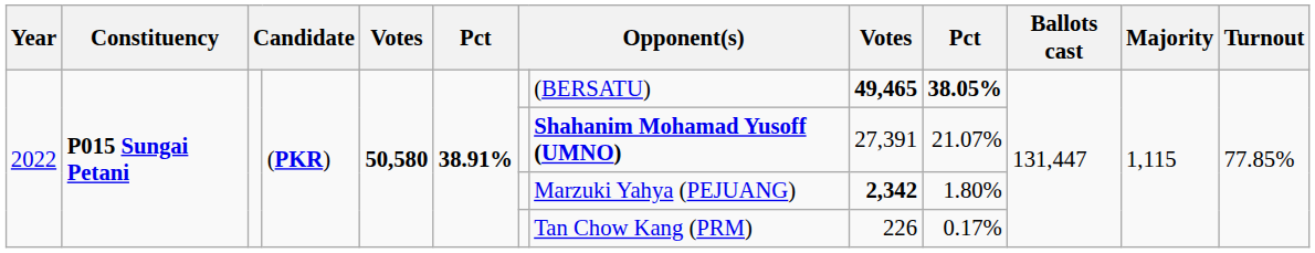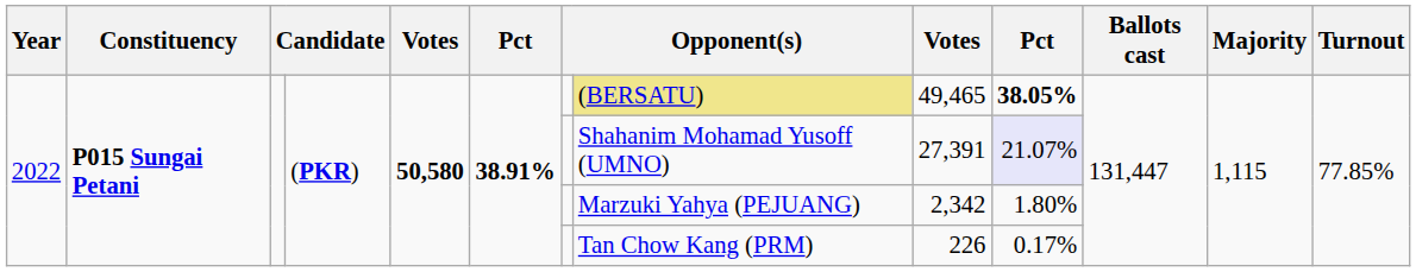row 2 | column 8: no background -> khaki background
row 2 | column 9: bold -> normal
row 3 | column 8: bold -> normal
row 3 | column 10: no background -> lavender background
row 4 | column 9: bold -> normal
